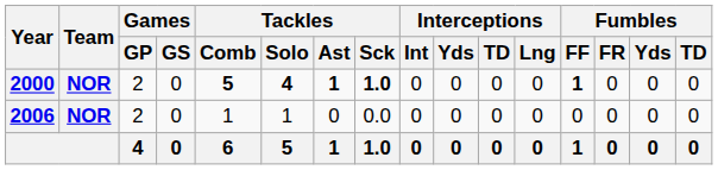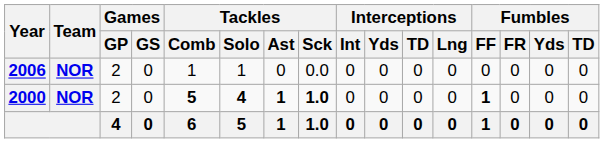rows swapped: 2000 <-> 2006
